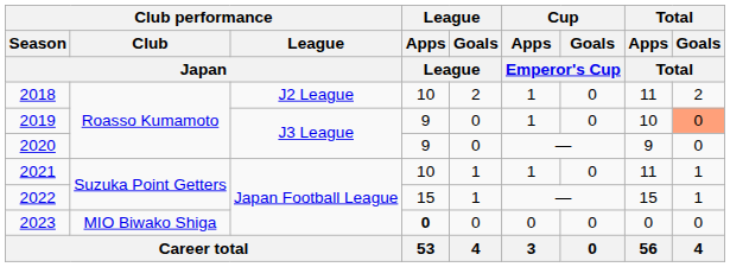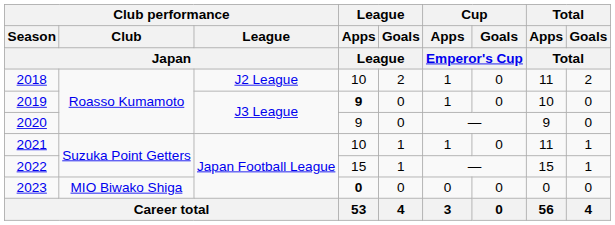2019 | League / Apps / League: normal -> bold
2019 | Total / Goals / Total: lightsalmon background -> no background
